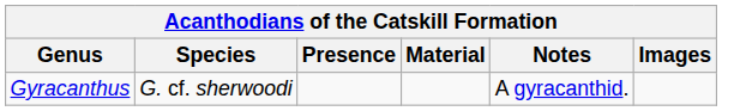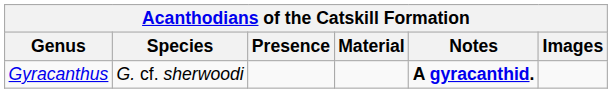Gyracanthus | Notes: normal -> bold
